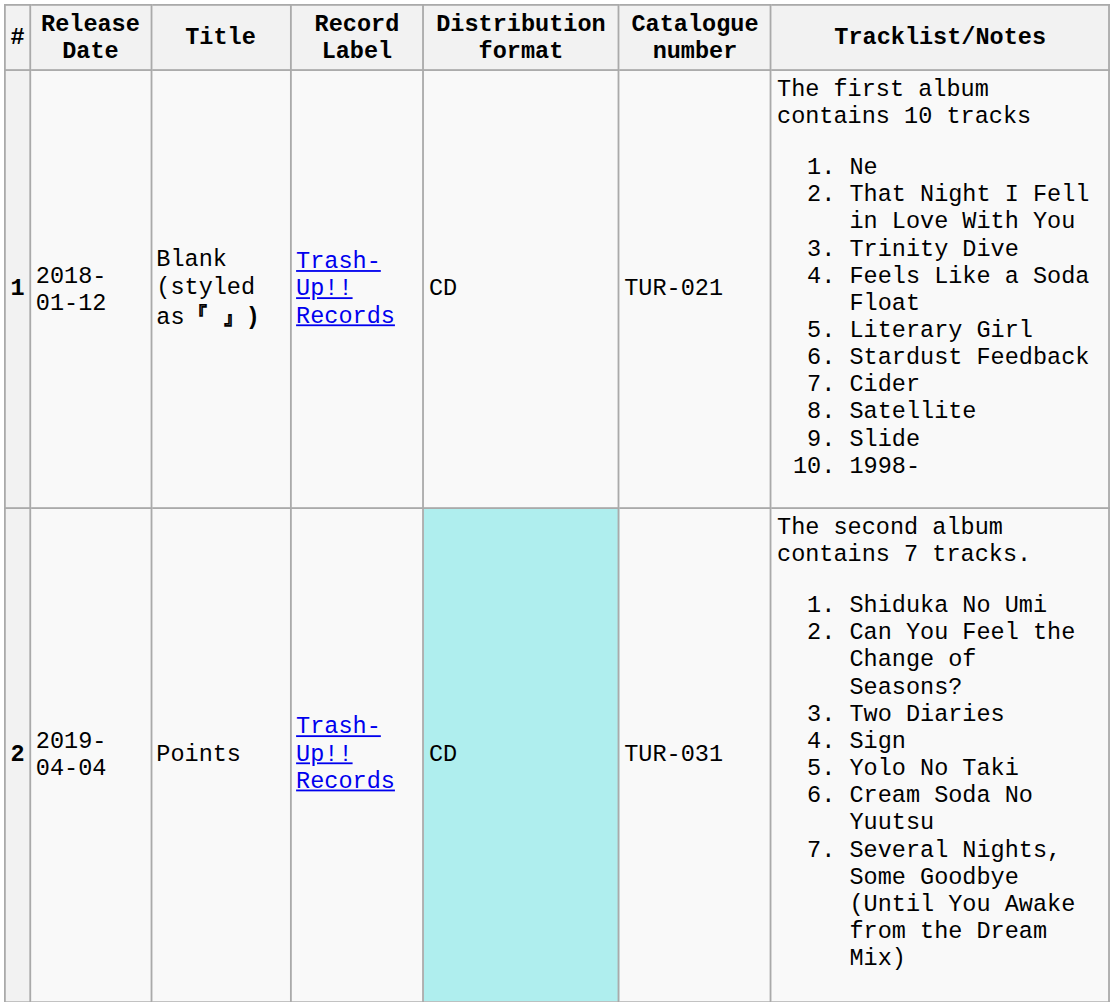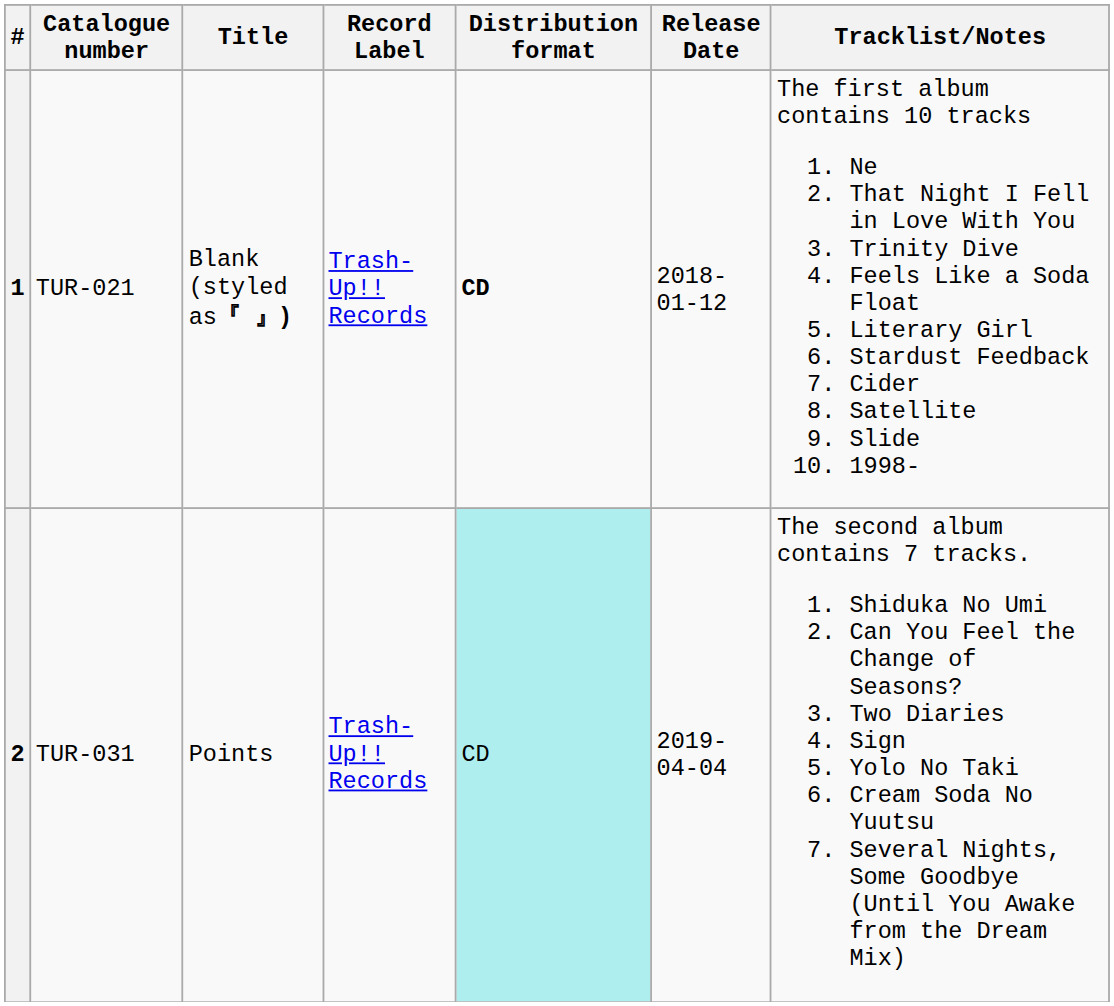columns swapped: Release Date <-> Catalogue number
1 | Distribution format: normal -> bold
